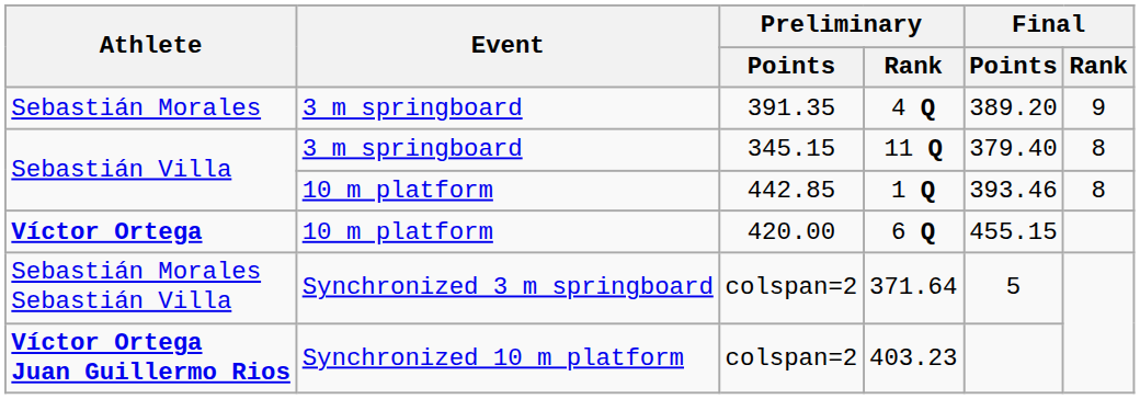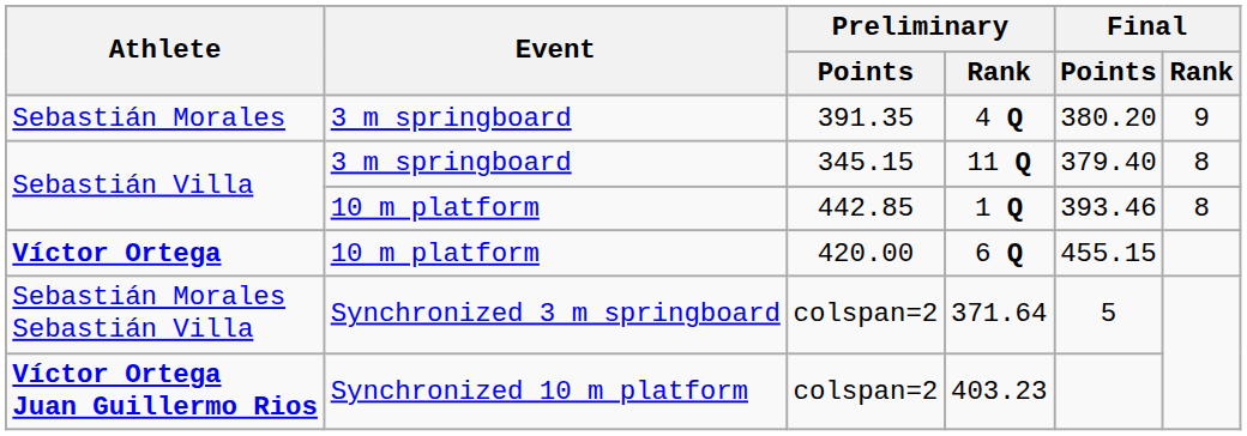4 Q | Final / Points: 389.20 -> 380.20
